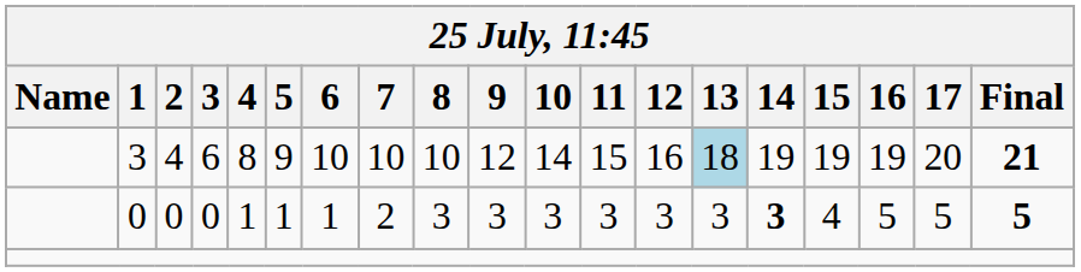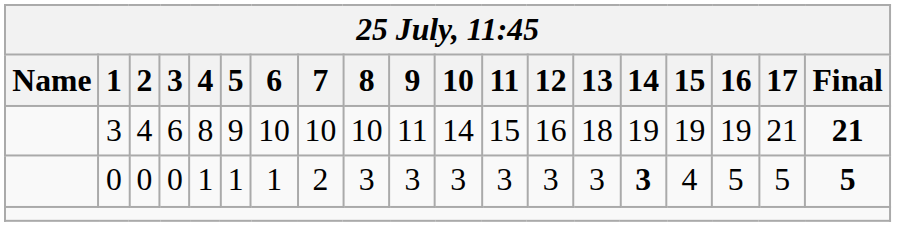row 3 | 9: 12 -> 11
row 3 | 13: lightblue background -> no background
row 3 | 17: 20 -> 21
